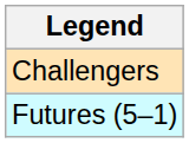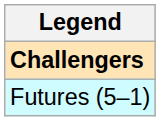row 2 | column 1: normal -> bold
